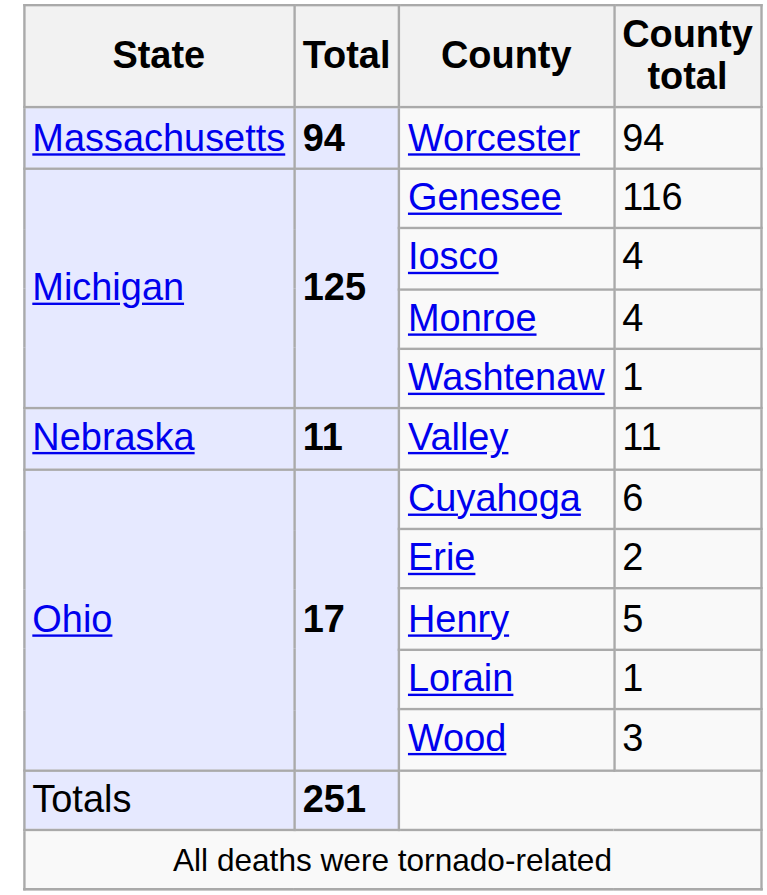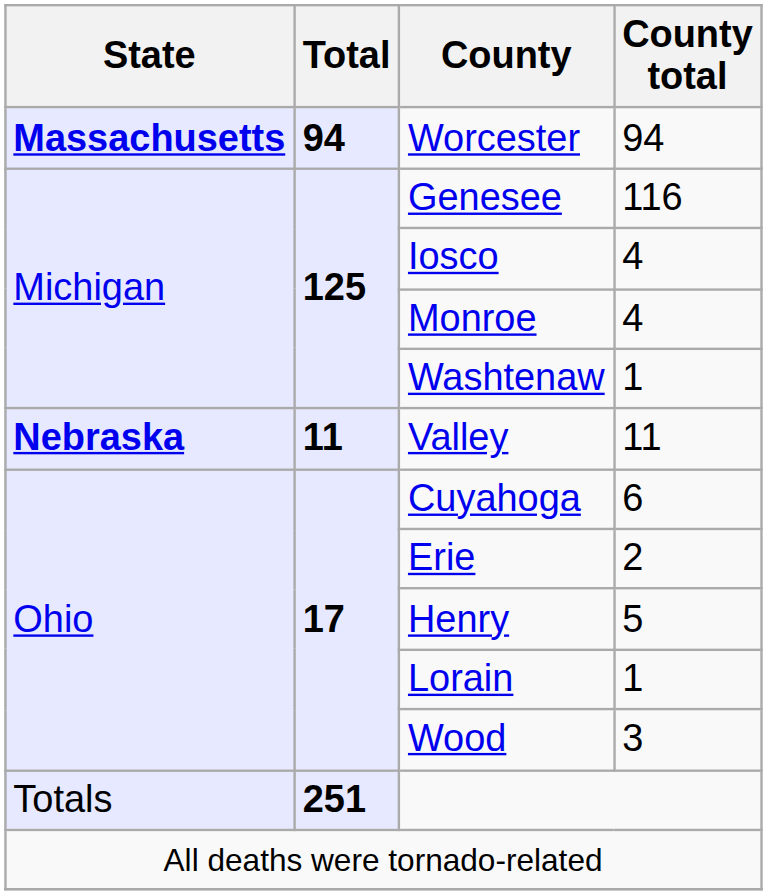Worcester | State: normal -> bold
Valley | State: normal -> bold
